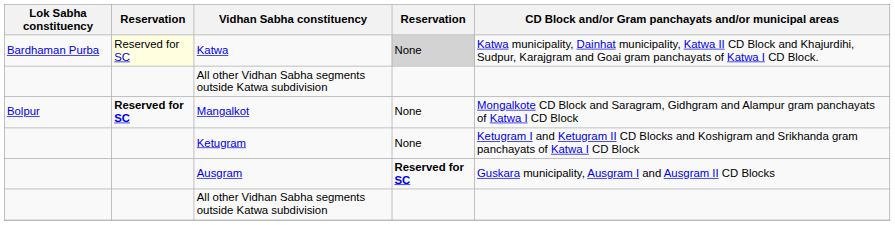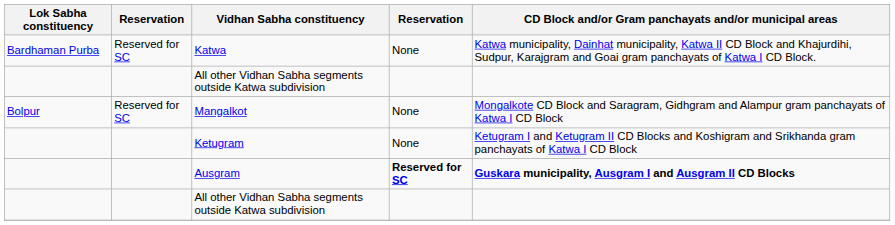Katwa | column 2: lightyellow background -> no background
Katwa | column 4: lightgrey background -> no background
Mangalkot | column 2: bold -> normal
Ausgram | CD Block and/or Gram panchayats and/or municipal areas: normal -> bold
